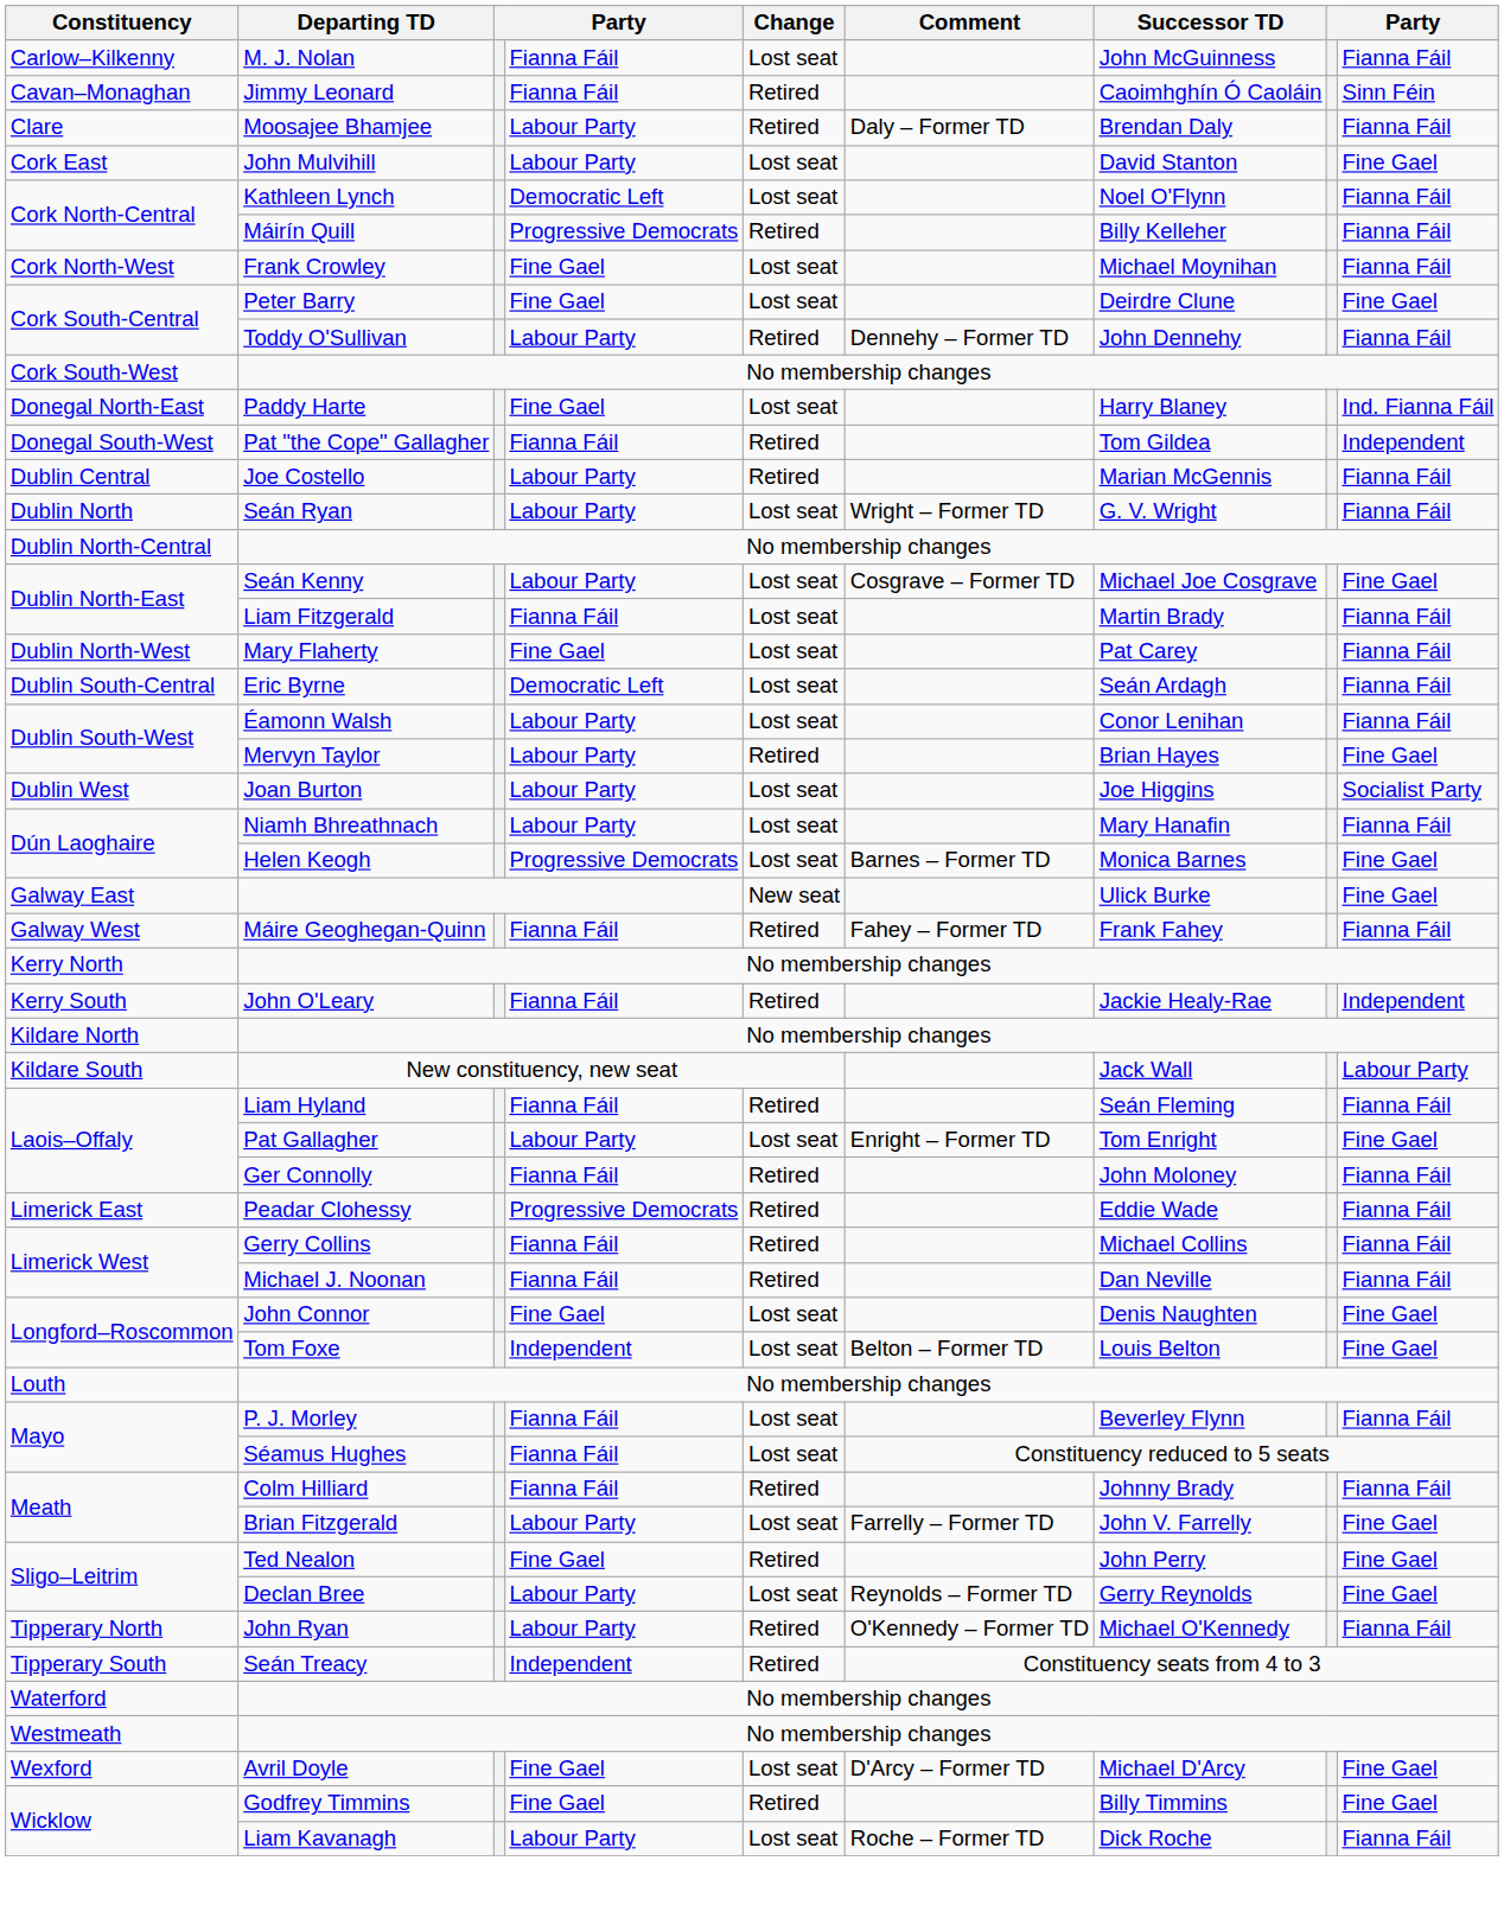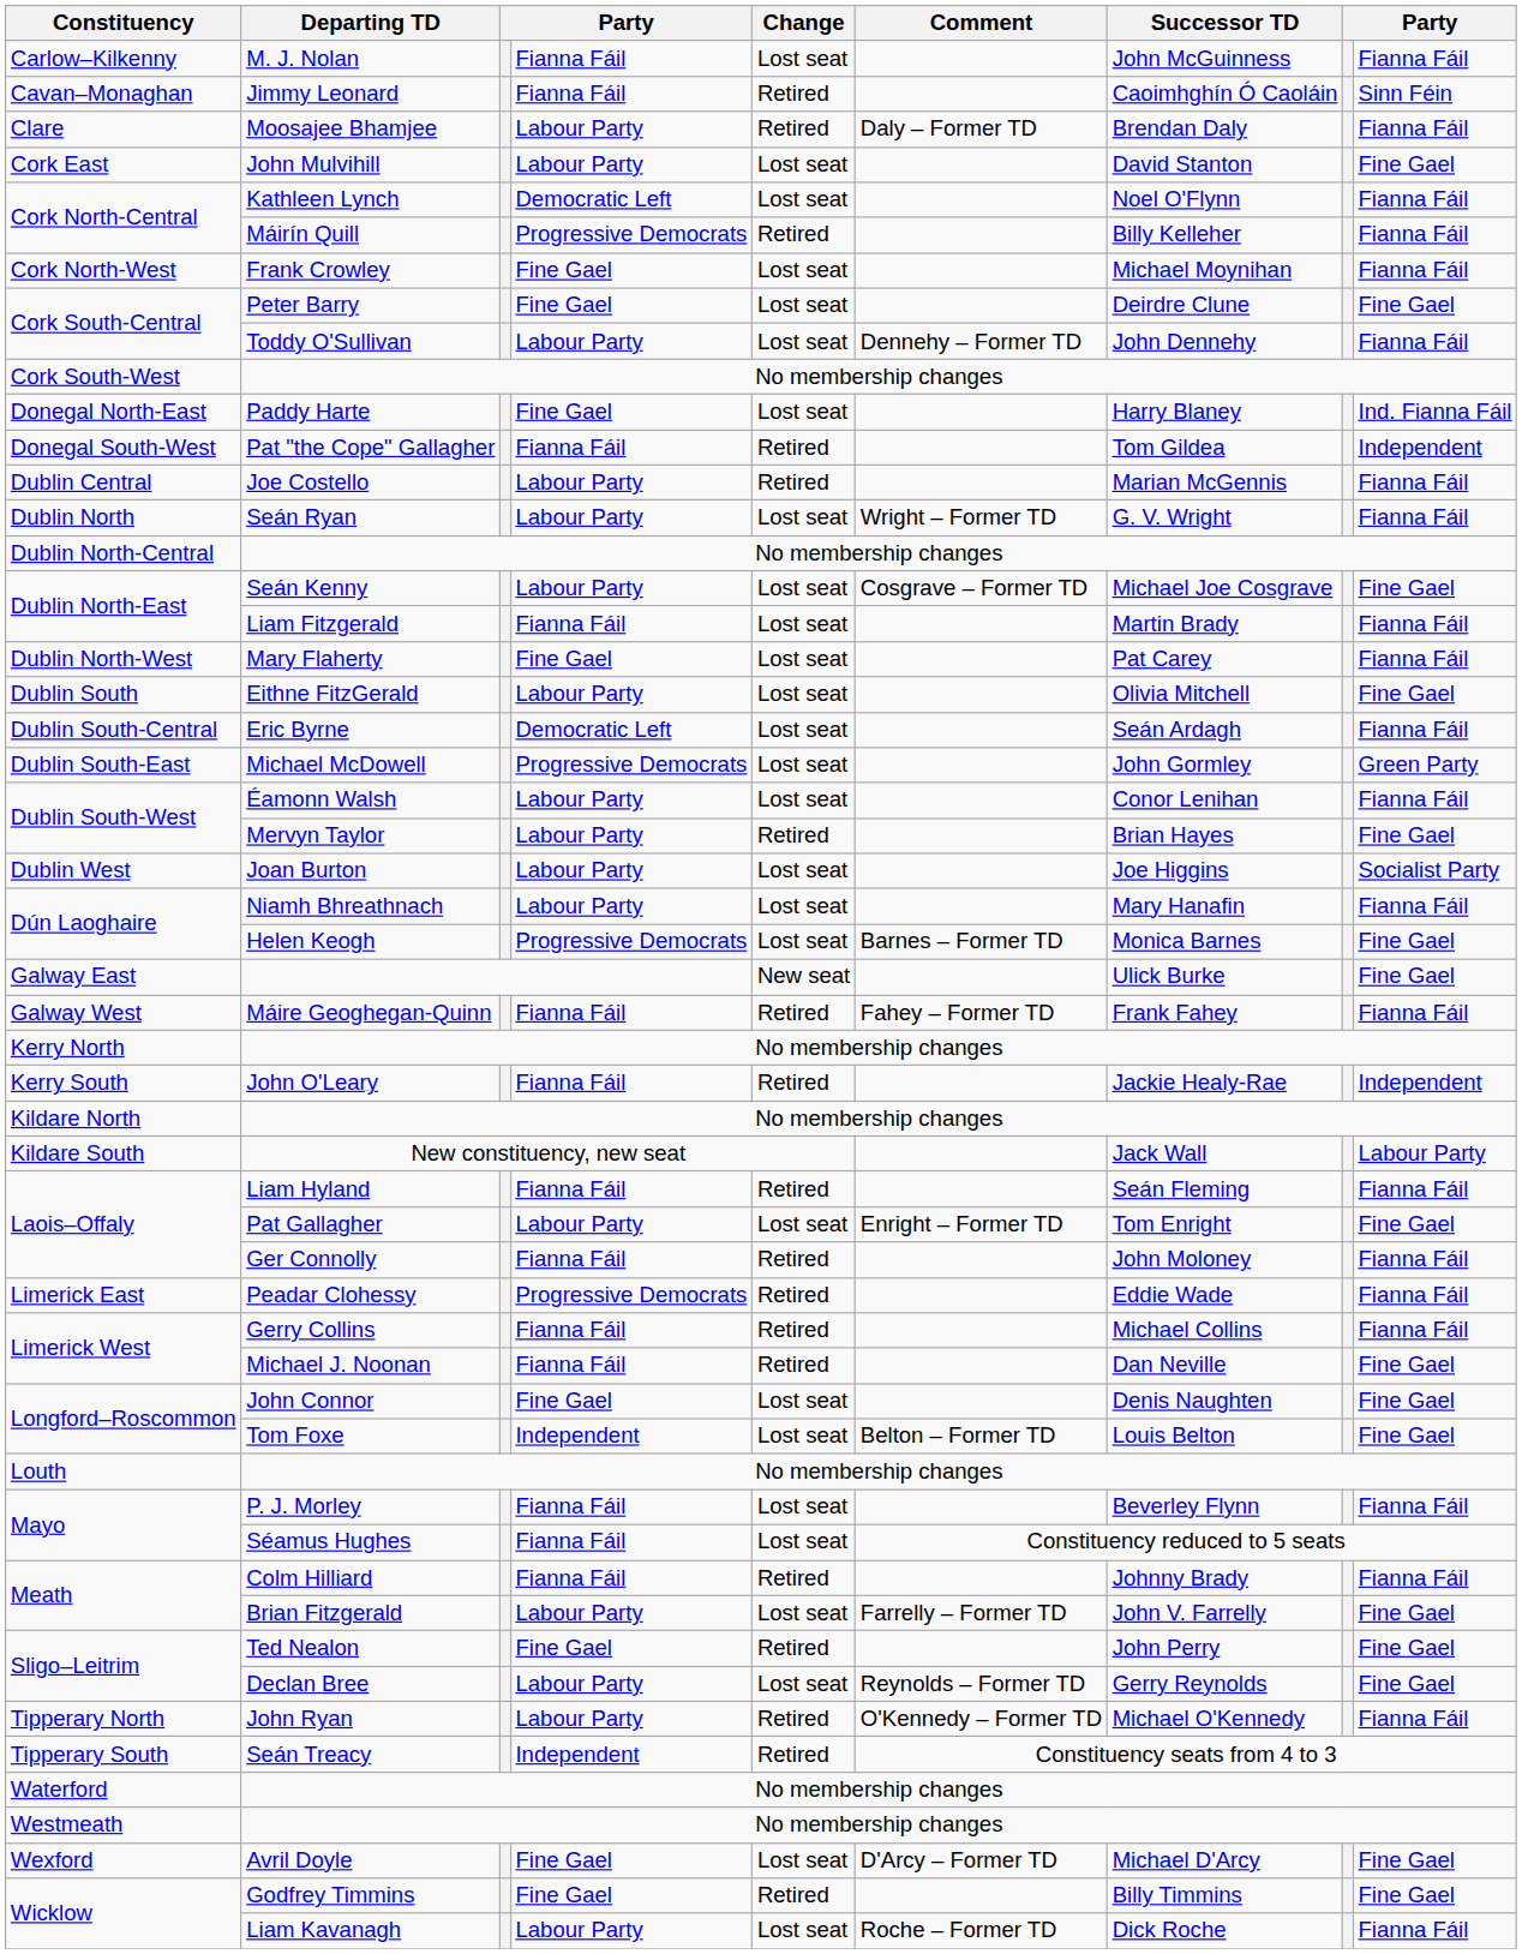Toddy O'Sullivan | Change: Retired -> Lost seat
+ row: Dublin South | Eithne FitzGerald | Labour Party | Lost seat | Olivia Mitchell | Fine Gael
+ row: Dublin South-East | Michael McDowell | Progressive Democrats | Lost seat | John Gormley | Green Party
Michael J. Noonan | column 9: Fianna Fáil -> Fine Gael
